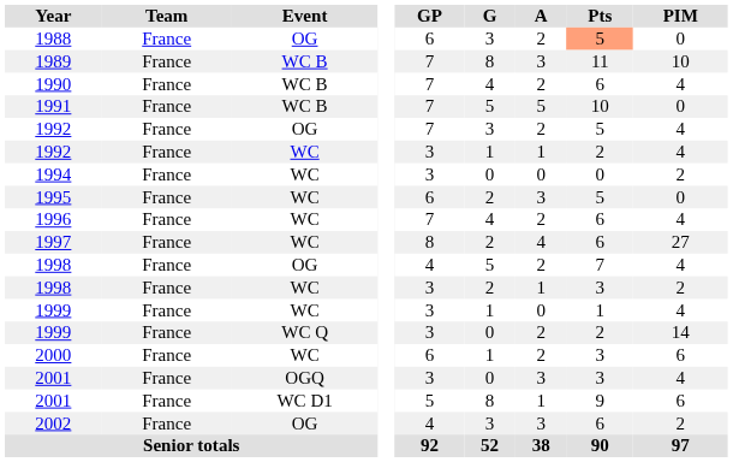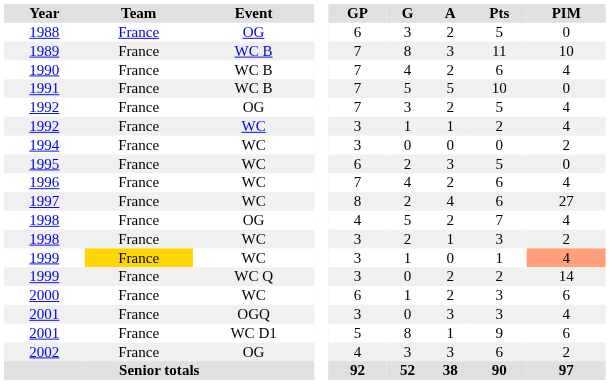1988 | Pts: lightsalmon background -> no background
1999 / WC | Team: no background -> gold background
1999 / WC | PIM: no background -> lightsalmon background
